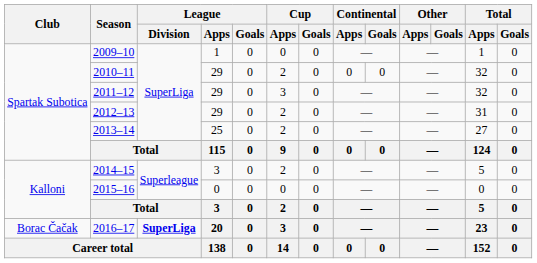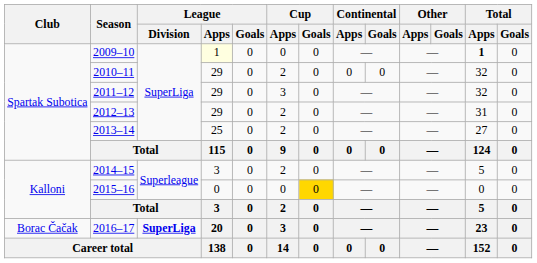2009–10 | League / Apps: no background -> lightyellow background
2009–10 | Total / Apps: normal -> bold
2015–16 | Cup / Goals: no background -> gold background
